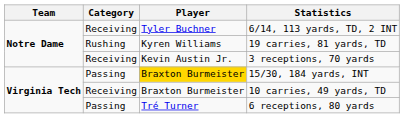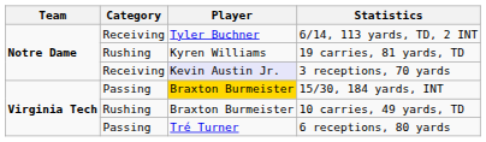3 receptions, 70 yards | Player: no background -> lavender background
10 carries, 49 yards, TD | Category: Receiving -> Rushing
